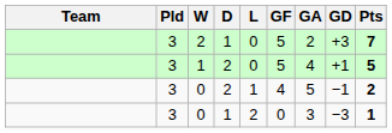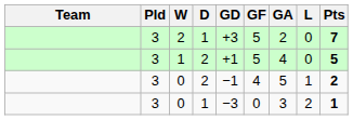columns swapped: L <-> GD
